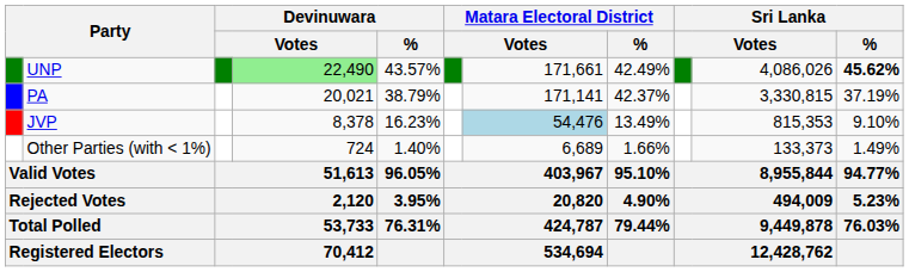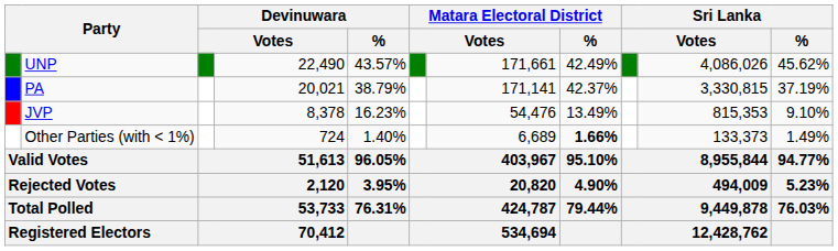UNP | column 4: lightgreen background -> no background
UNP | Sri Lanka / %: bold -> normal
JVP | column 7: lightblue background -> no background
Other Parties (with < 1%) | Matara Electoral District / %: normal -> bold
